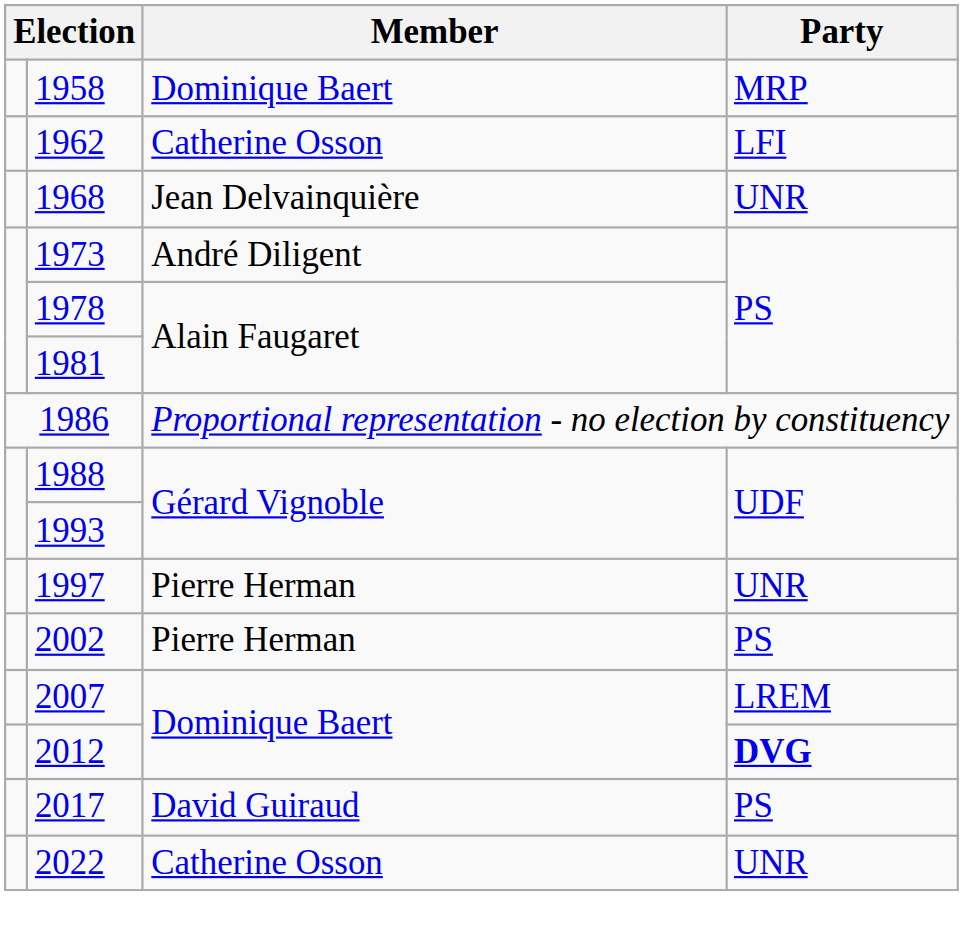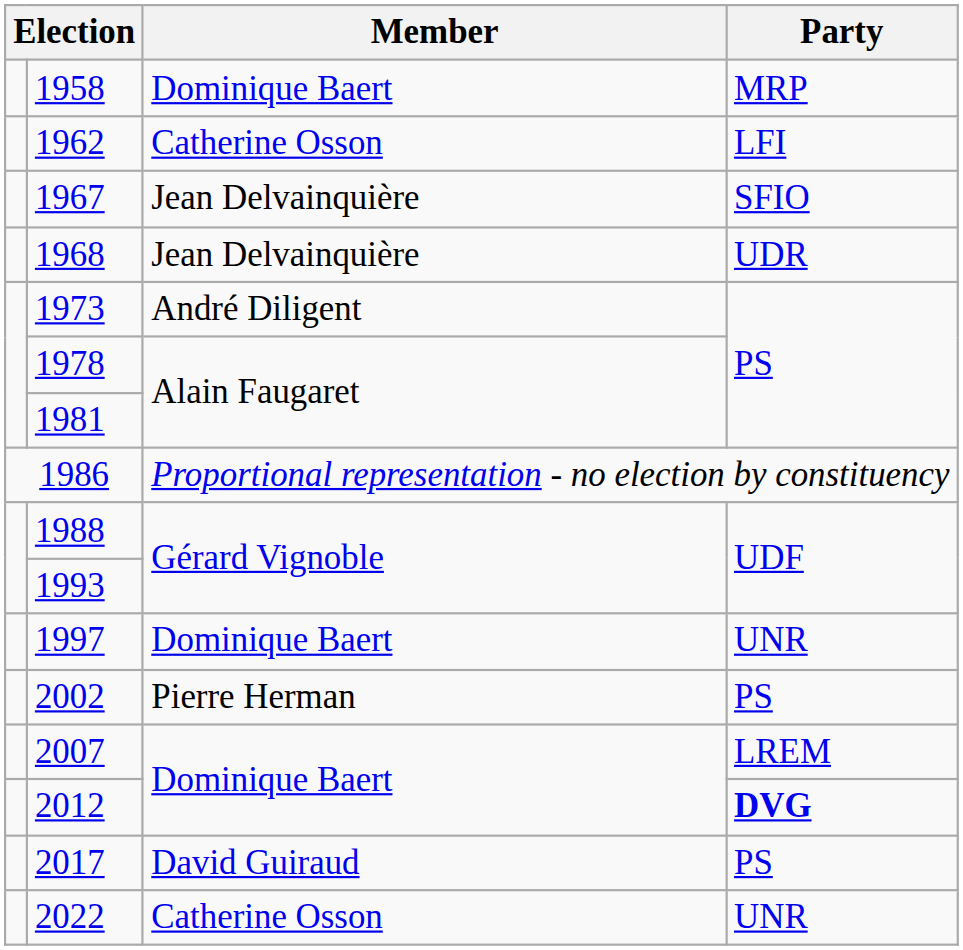+ row: 1967 | Jean Delvainquière | SFIO
1968 | Party: UNR -> UDR
1997 | Member: Pierre Herman -> Dominique Baert
